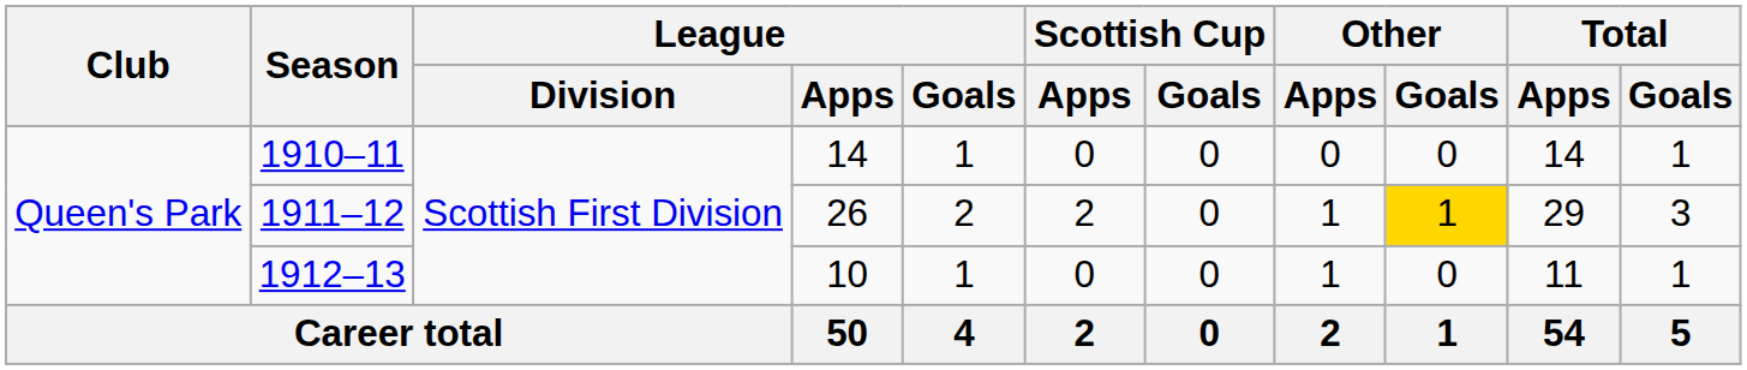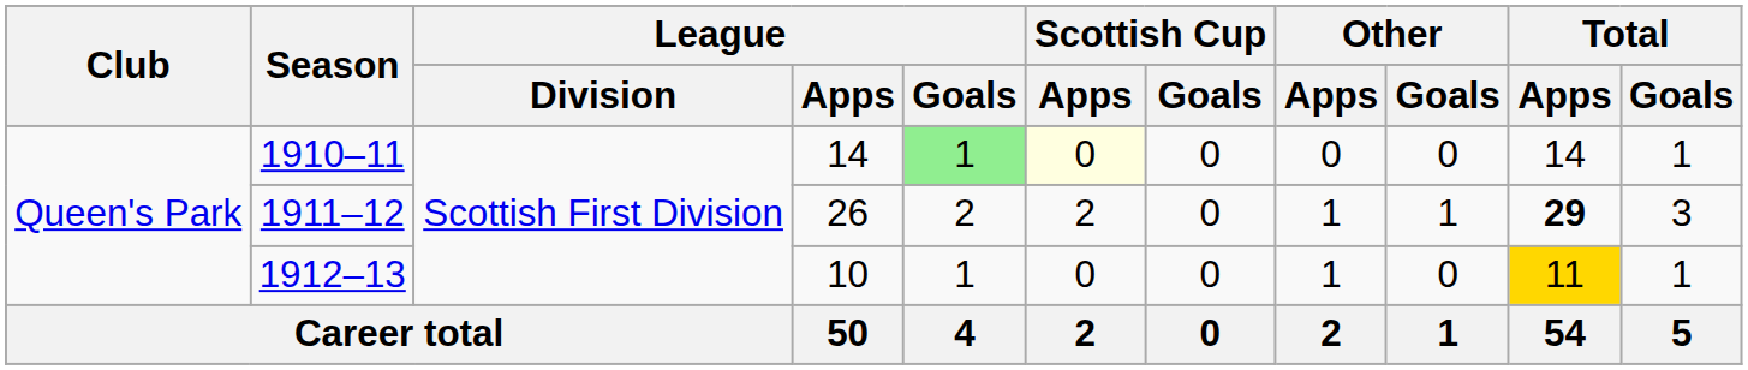1910–11 | League / Goals: no background -> lightgreen background
1910–11 | Scottish Cup / Apps: no background -> lightyellow background
1911–12 | Other / Goals: gold background -> no background
1911–12 | Total / Apps: normal -> bold
1912–13 | Total / Apps: no background -> gold background
